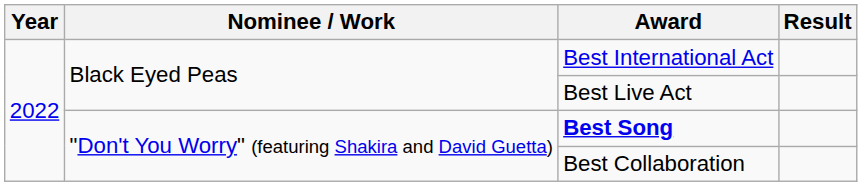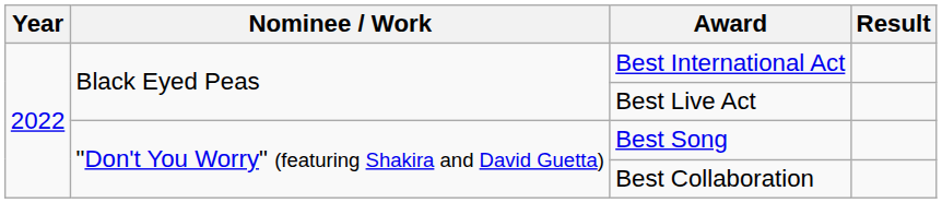Best Song | Award: bold -> normal
